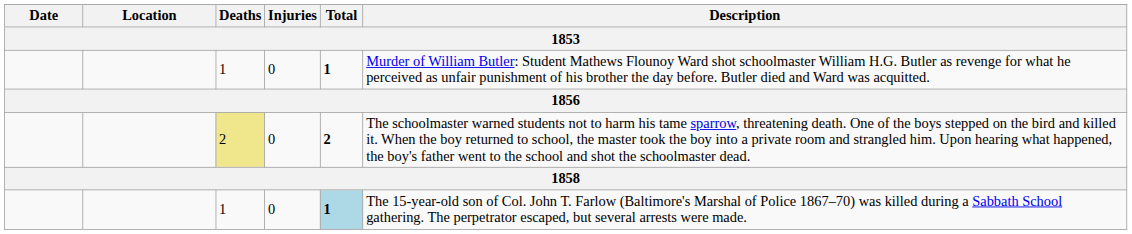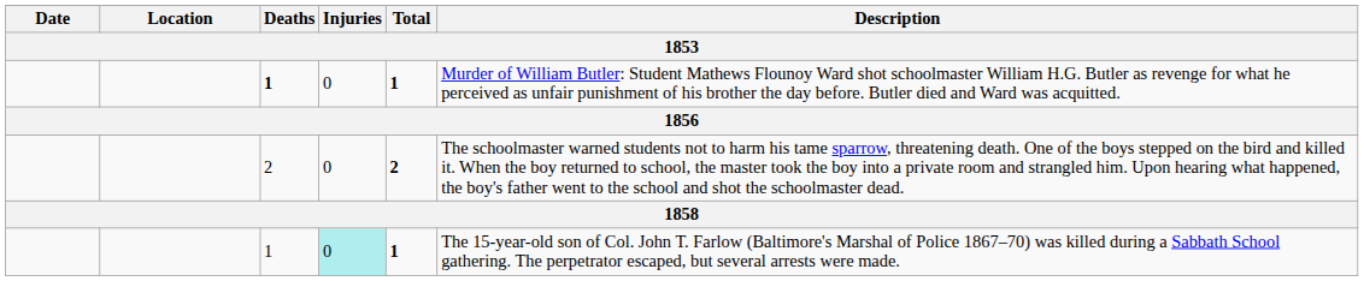row 3 | Deaths: normal -> bold
row 5 | Deaths: khaki background -> no background
row 7 | Injuries: no background -> paleturquoise background
row 7 | Total: lightblue background -> no background
